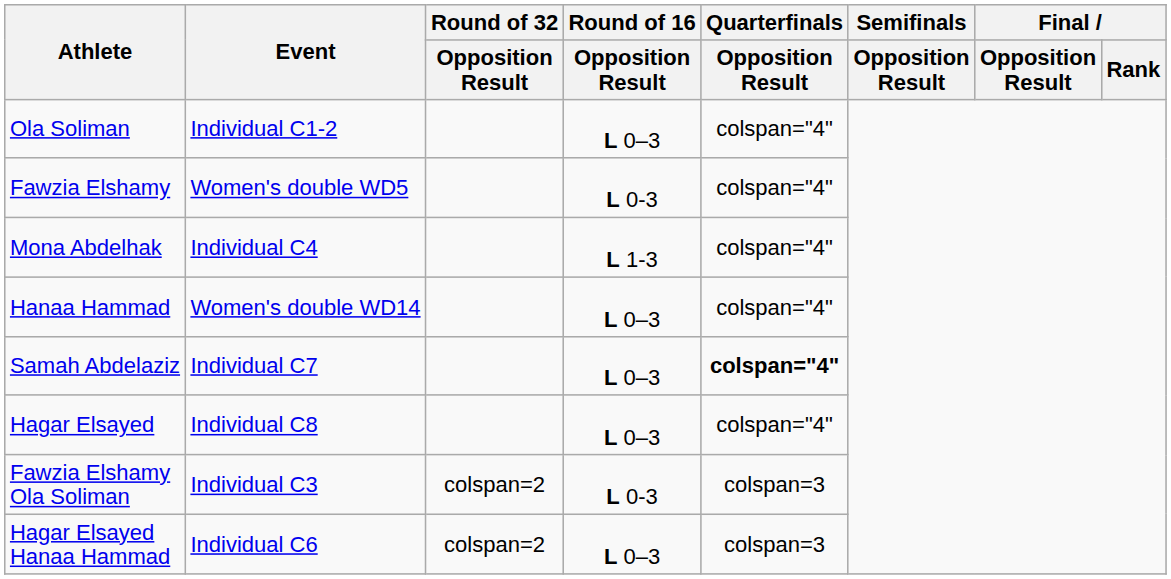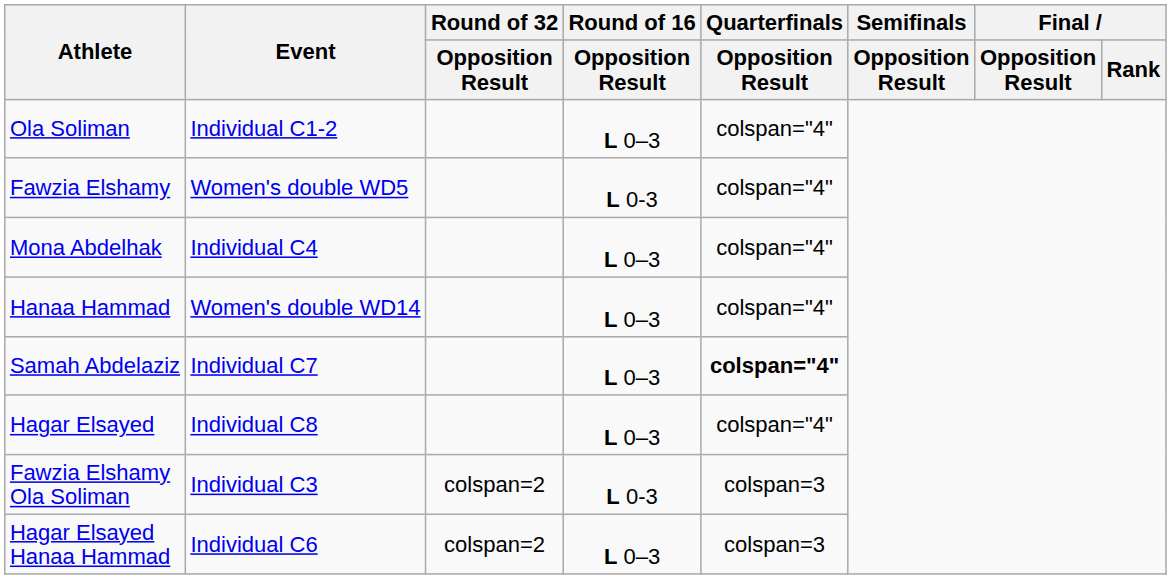Mona Abdelhak | Round of 16 / Opposition Result: L 1-3 -> L 0–3
